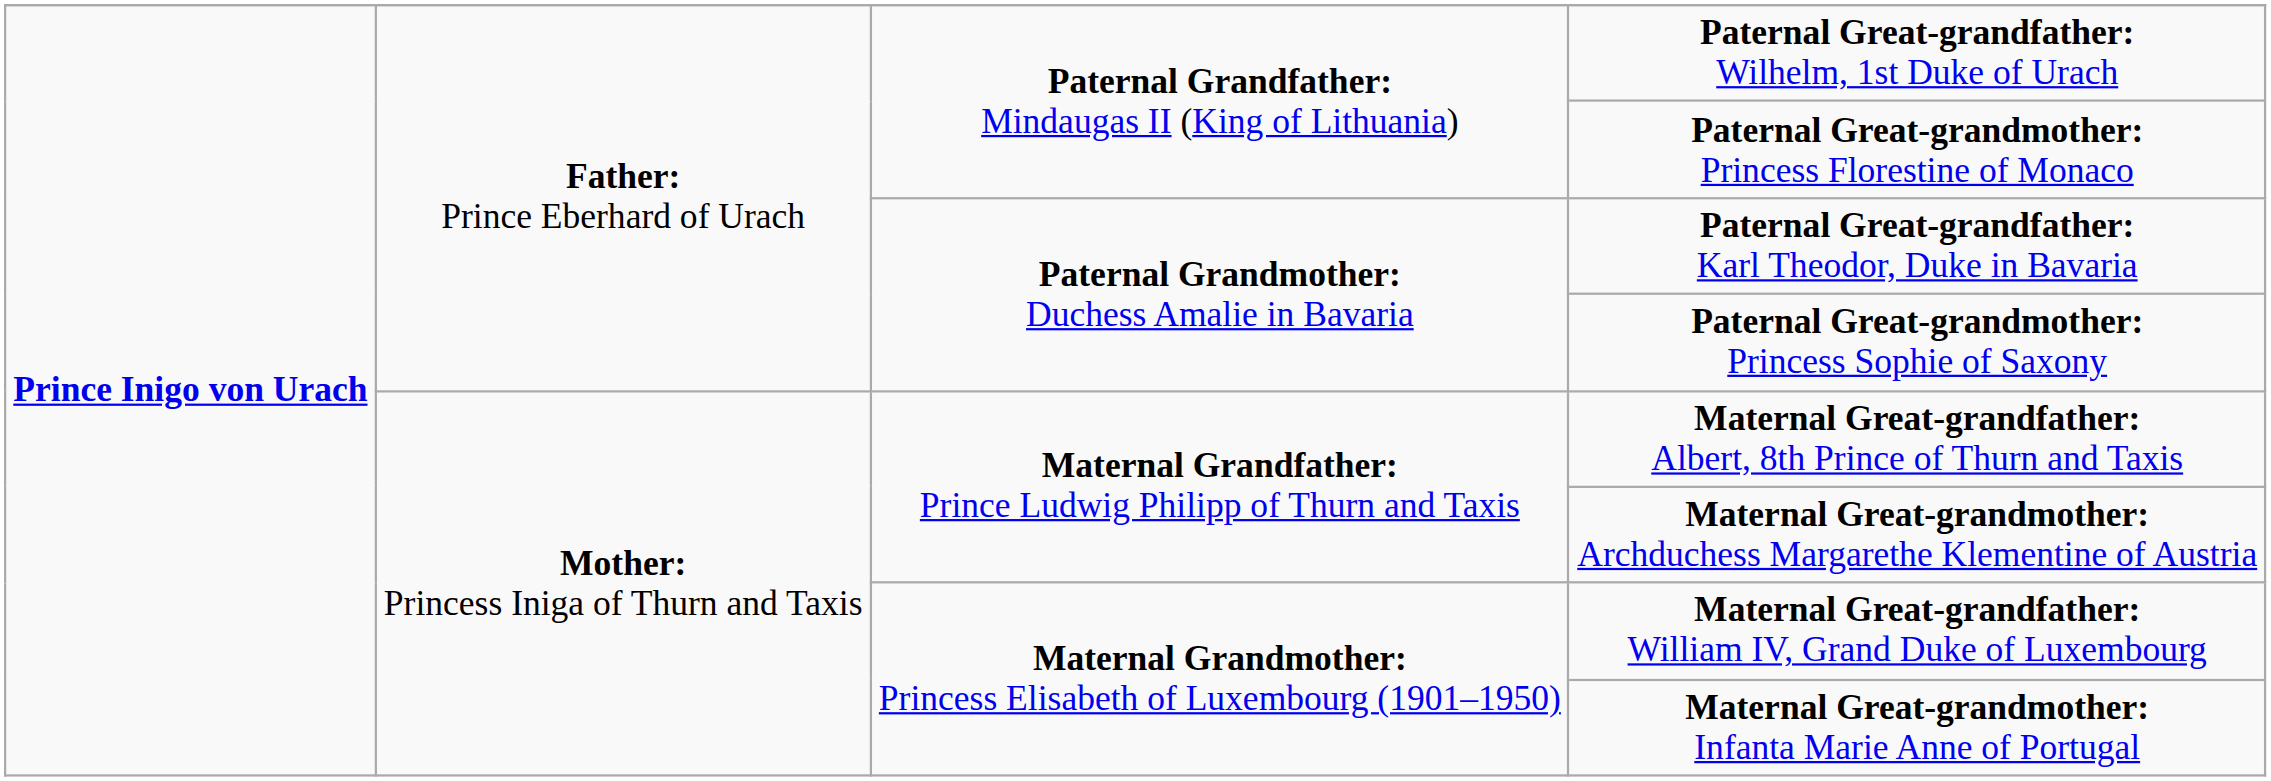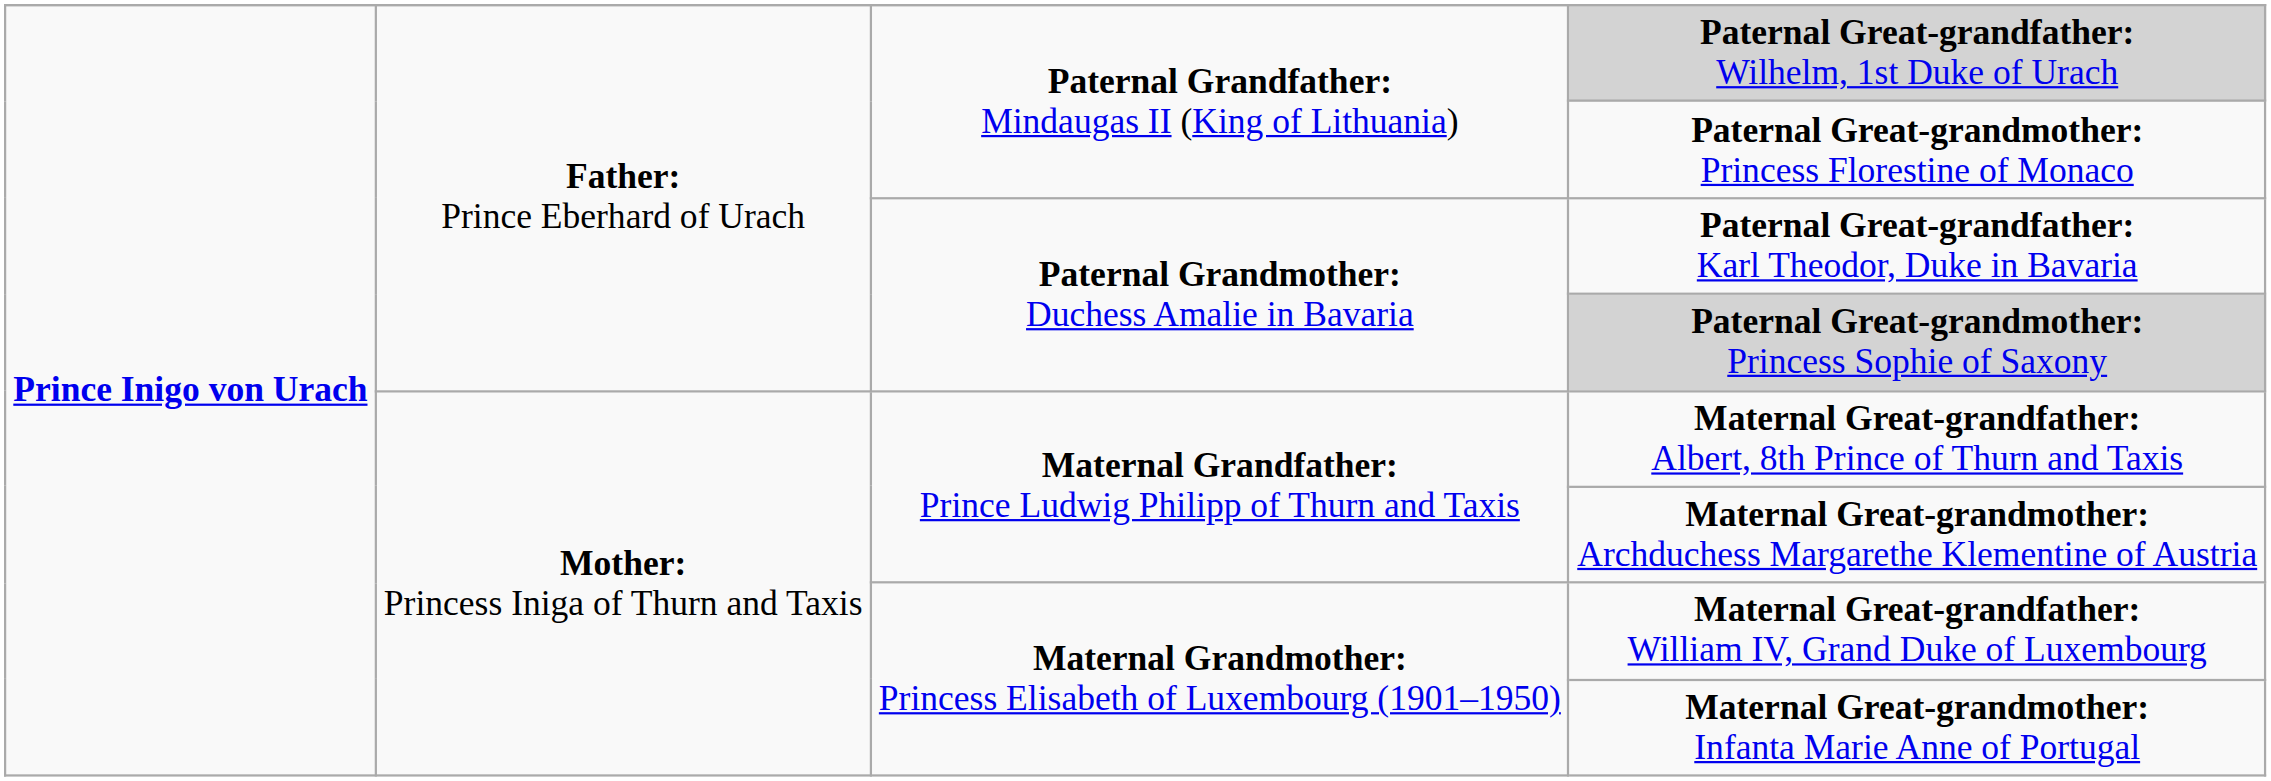Paternal Great-grandfather: Wilhelm, 1st Duke of Urach | column 4: no background -> lightgrey background
Paternal Great-grandmother: Princess Sophie of Saxony | column 4: no background -> lightgrey background
